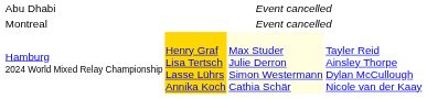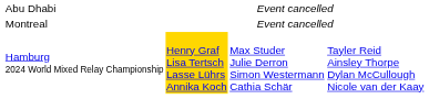Hamburg 2024 World Mixed Relay Championship | column 3: lightyellow background -> no background
